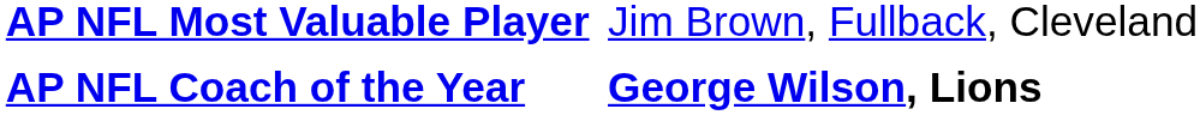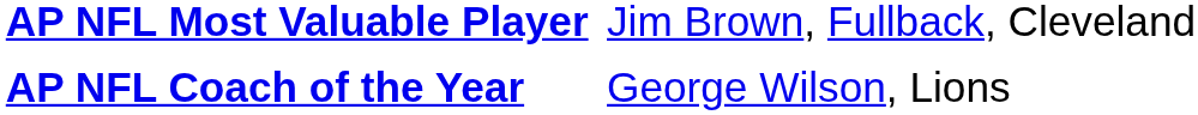AP NFL Coach of the Year | column 2: bold -> normal
